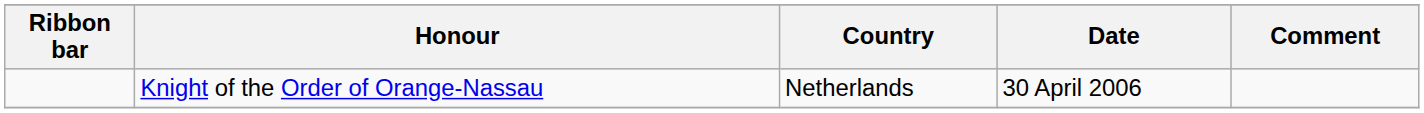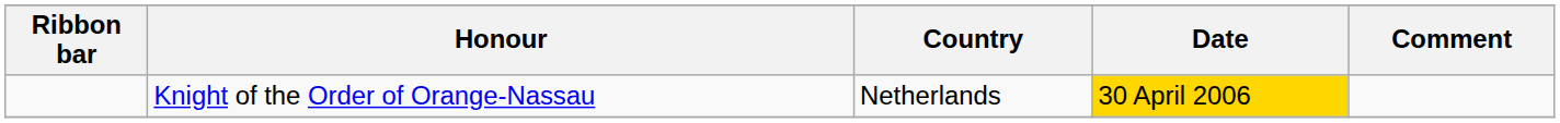Knight of the Order of Orange-Nassau | Date: no background -> gold background
